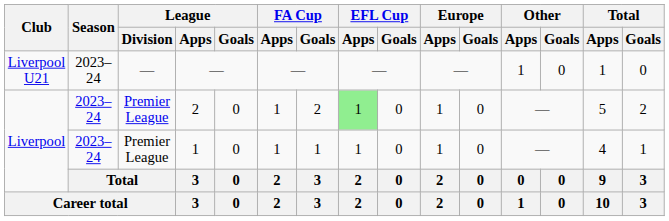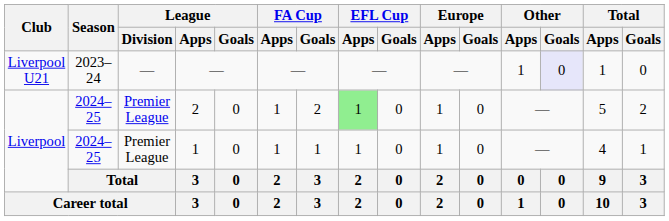row 3 | Other / Goals: no background -> lavender background
row 4 | Season: 2023–24 -> 2024–25
row 5 | Season: 2023–24 -> 2024–25
